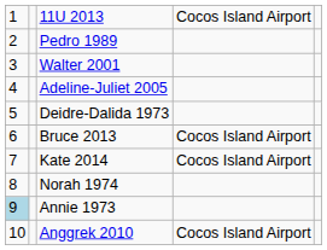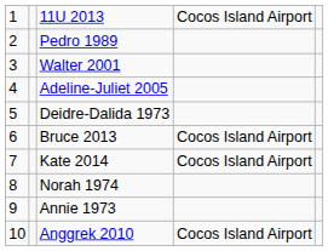Annie 1973 | column 1: lightblue background -> no background
